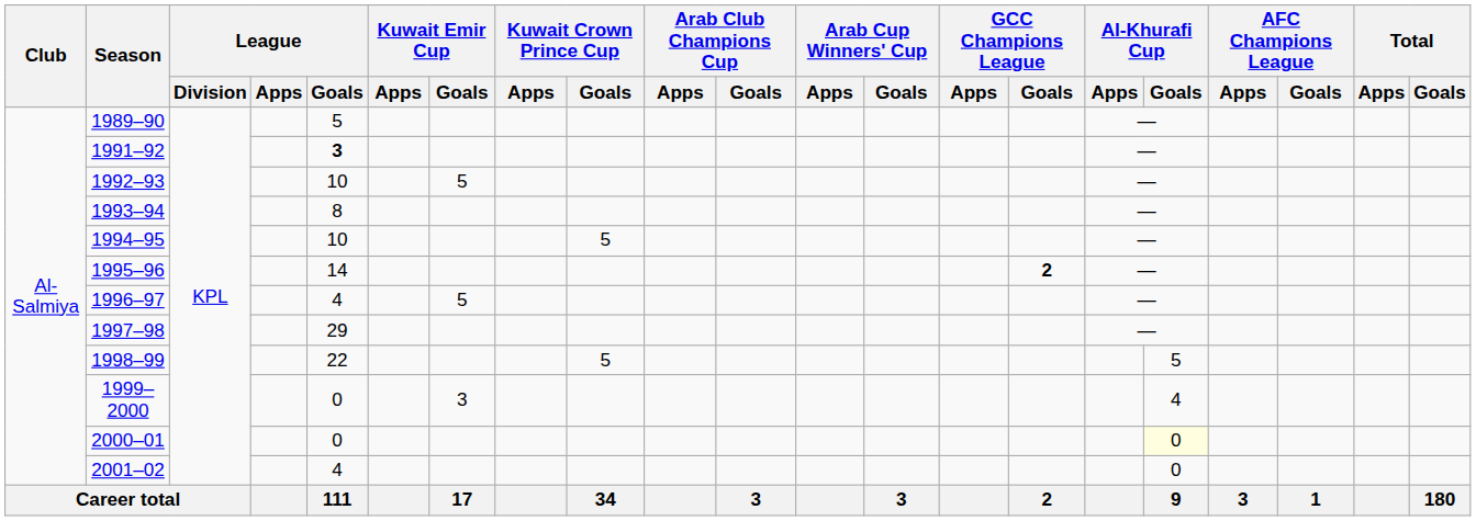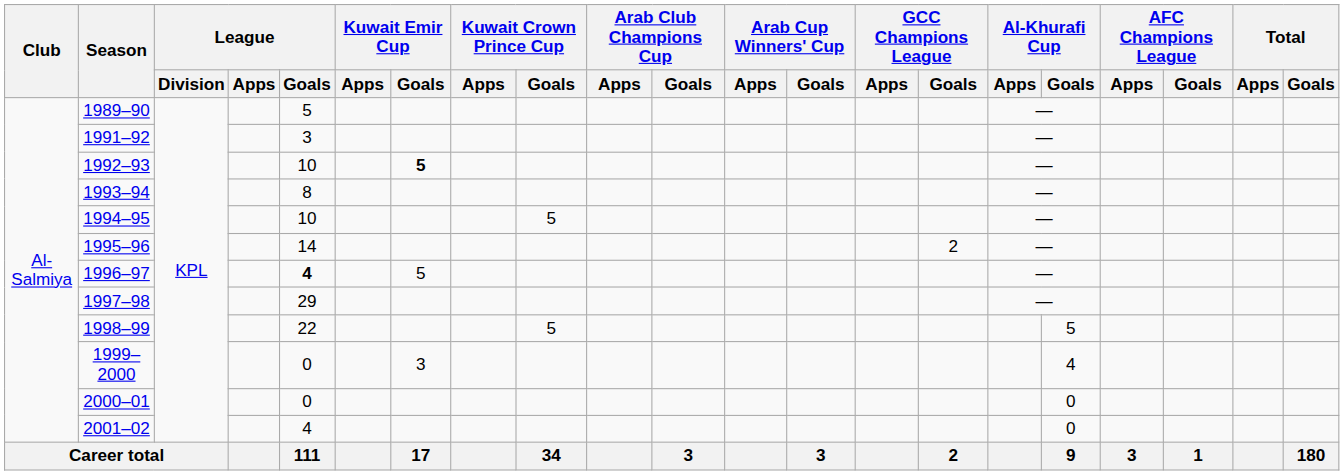1991–92 | League / Goals: bold -> normal
1992–93 | Kuwait Emir Cup / Goals: normal -> bold
1995–96 | GCC Champions League / Goals: bold -> normal
1996–97 | League / Goals: normal -> bold
2000–01 | Al-Khurafi Cup / Goals: lightyellow background -> no background
